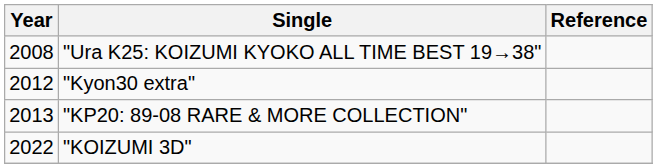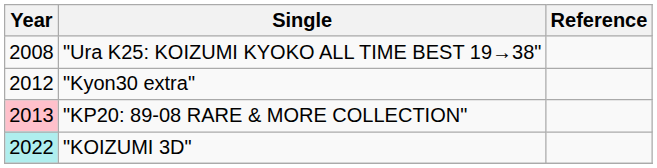"KP20: 89-08 RARE & MORE COLLECTION" | Year: no background -> pink background
"KOIZUMI 3D" | Year: no background -> paleturquoise background
